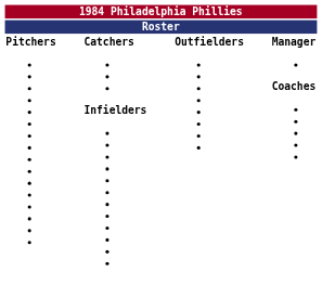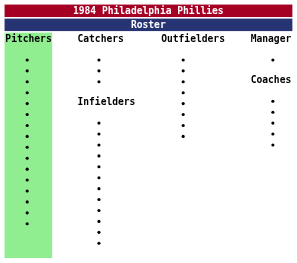Pitchers | column 1: no background -> lightgreen background
